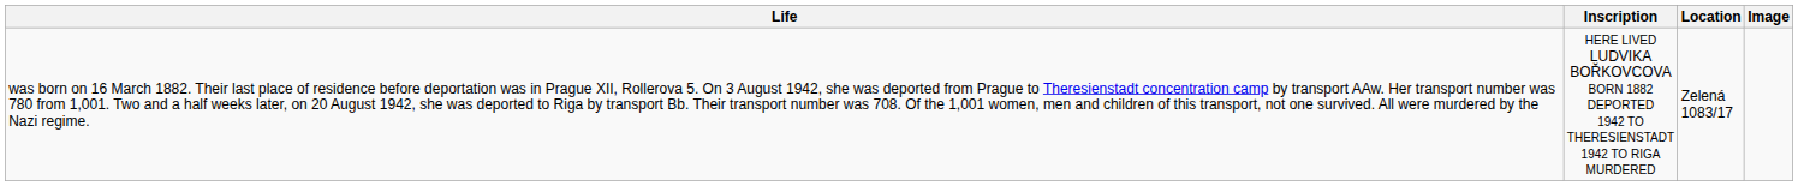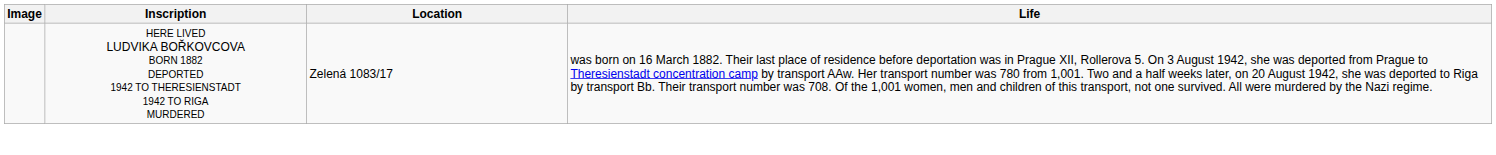columns swapped: Image <-> Life
